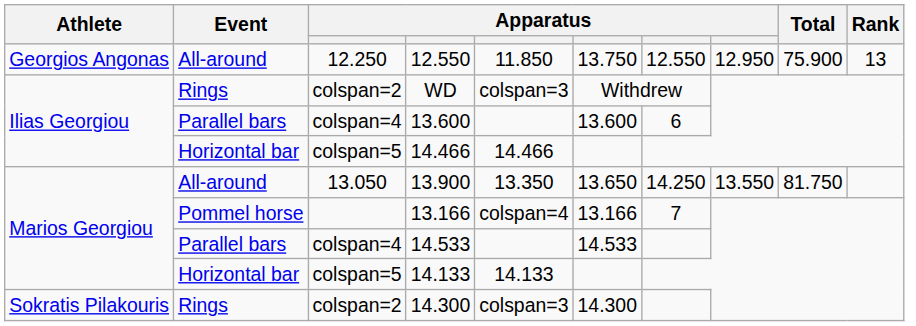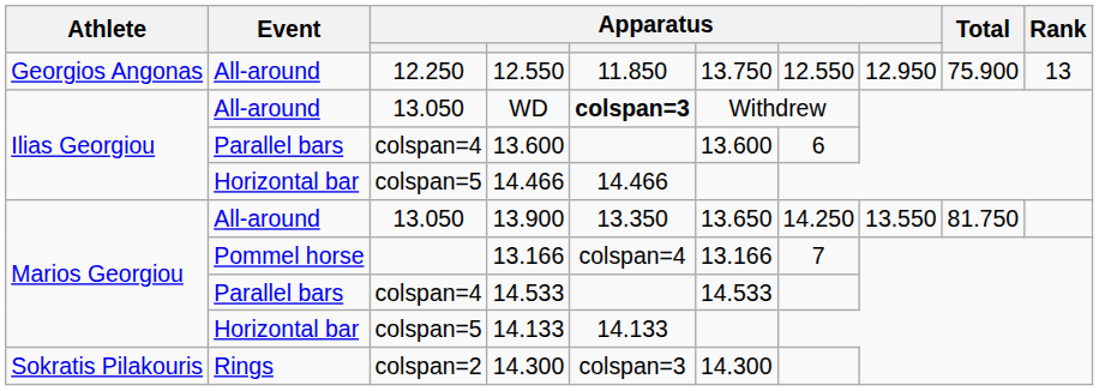WD | Event: Rings -> All-around
WD | column 3: colspan=2 -> 13.050
WD | column 5: normal -> bold
